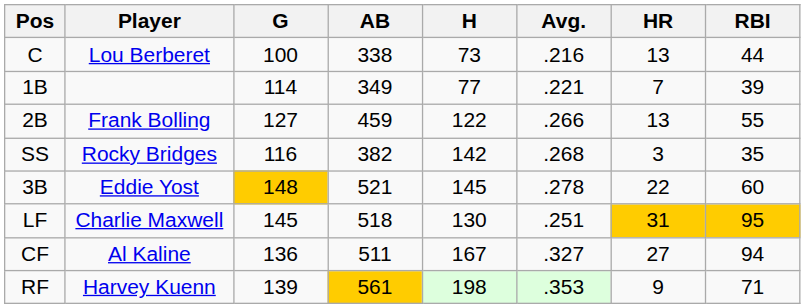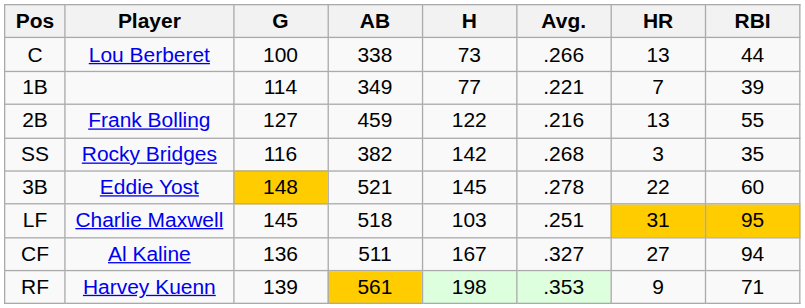C | Avg.: .216 -> .266
2B | Avg.: .266 -> .216
LF | H: 130 -> 103
